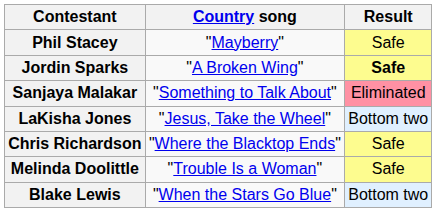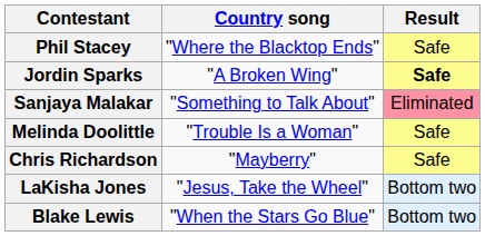Phil Stacey | Country song: "Mayberry" -> "Where the Blacktop Ends"
rows swapped: LaKisha Jones <-> Melinda Doolittle
Chris Richardson | Country song: "Where the Blacktop Ends" -> "Mayberry"
